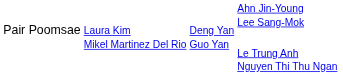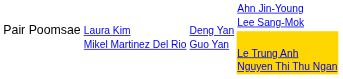row 2 | column 4: no background -> gold background
